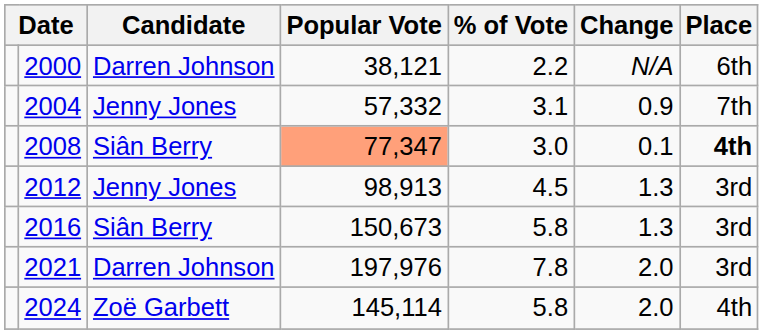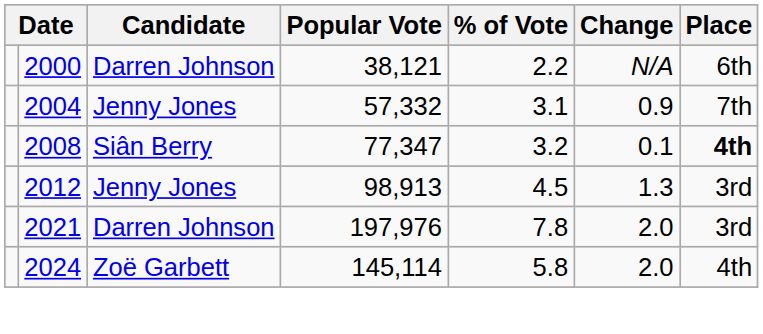2008 | Popular Vote: lightsalmon background -> no background
2008 | % of Vote: 3.0 -> 3.2
- row: 2016 | Siân Berry | 150,673 | 5.8 | 1.3 | 3rd
